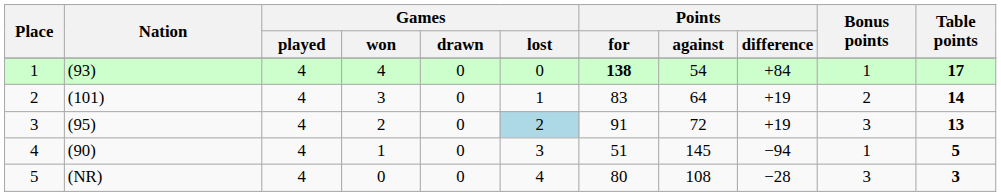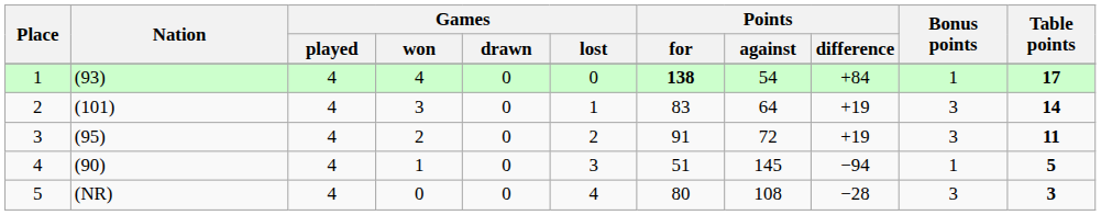row 4 | Bonus points: 2 -> 3
row 5 | Games / lost: lightblue background -> no background
row 5 | Table points: 13 -> 11
